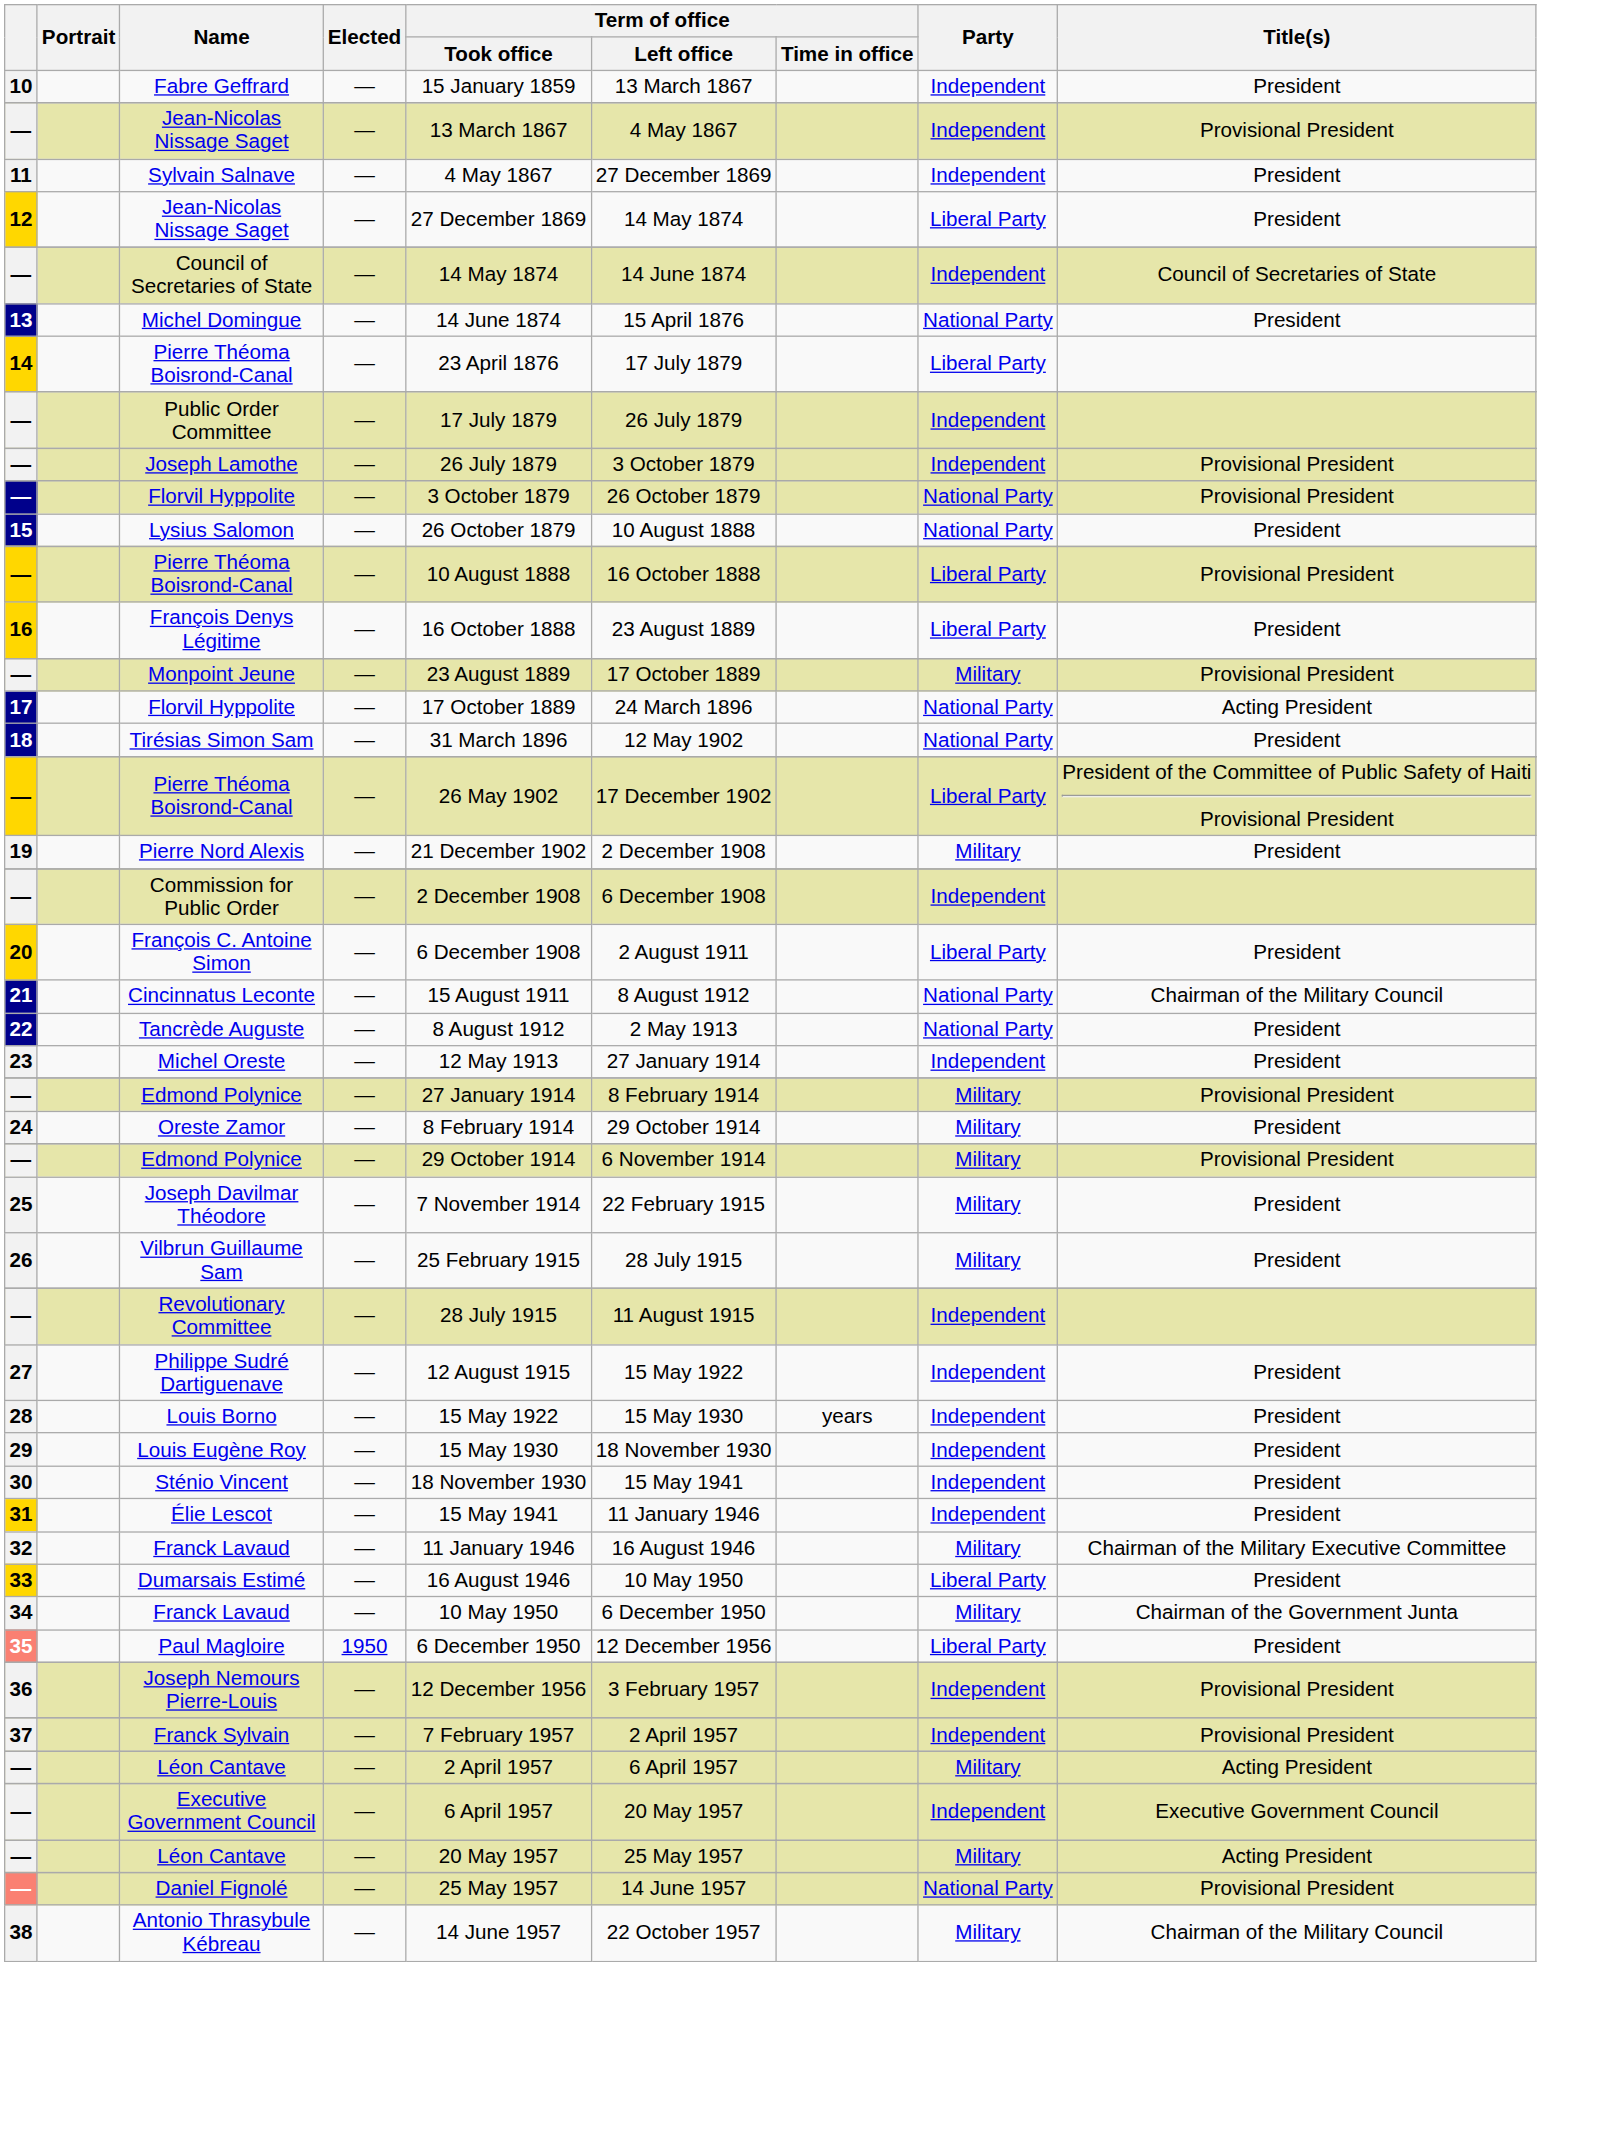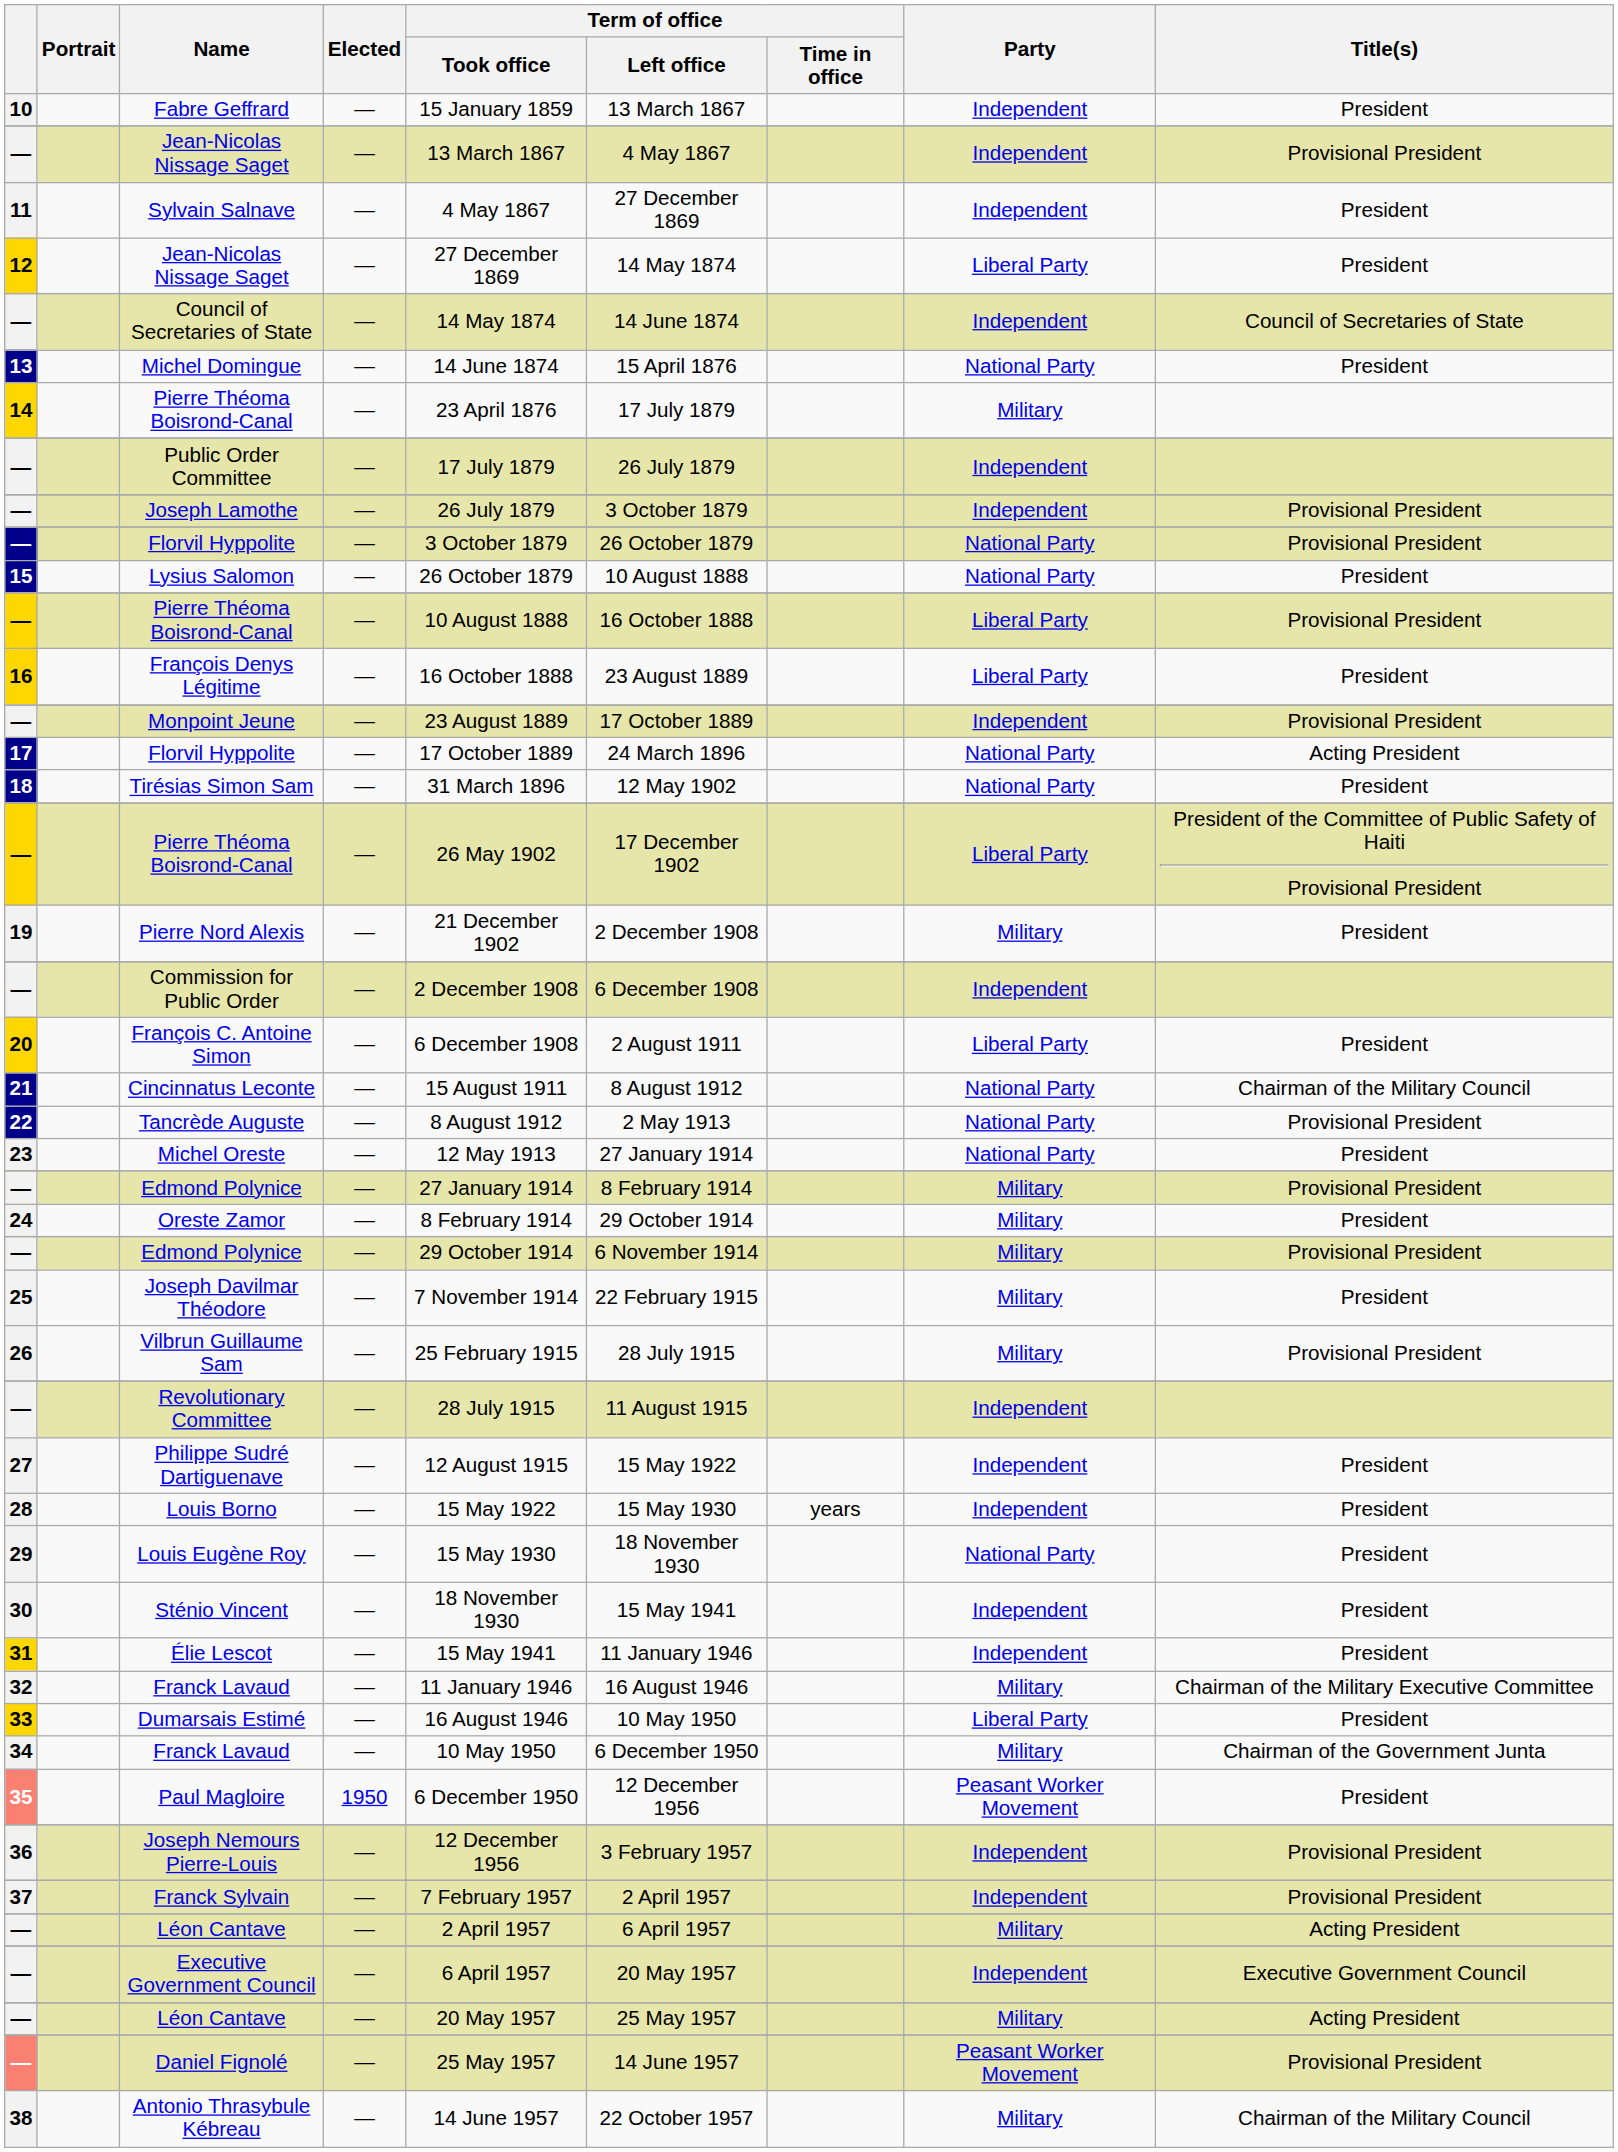14 / Pierre Théoma Boisrond-Canal | Party: Liberal Party -> Military
Monpoint Jeune | Party: Military -> Independent
Tancrède Auguste | Title(s): President -> Provisional President
Michel Oreste | Party: Independent -> National Party
Vilbrun Guillaume Sam | Title(s): President -> Provisional President
Louis Eugène Roy | Party: Independent -> National Party
Paul Magloire | Party: Liberal Party -> Peasant Worker Movement
Daniel Fignolé | Party: National Party -> Peasant Worker Movement
